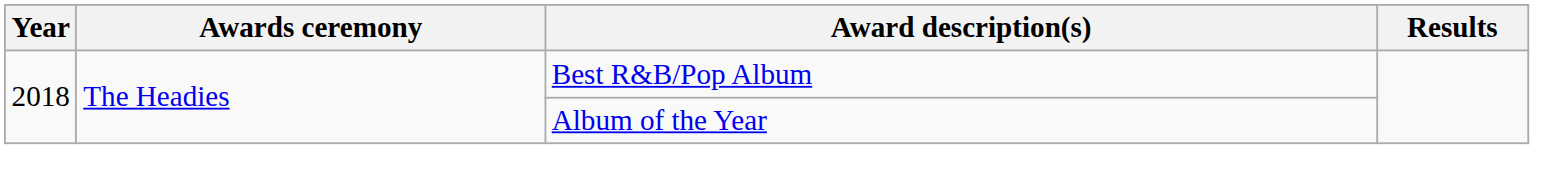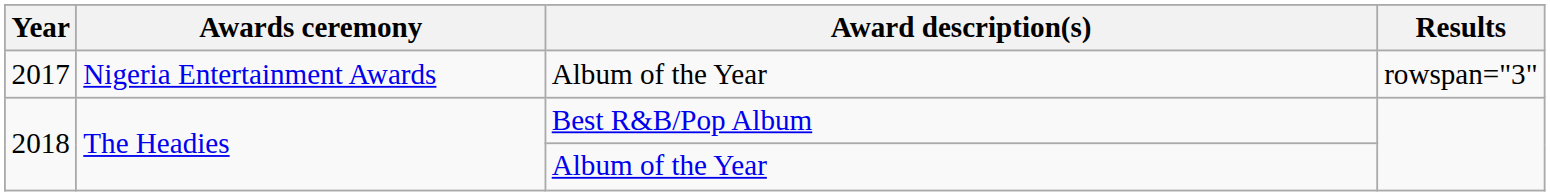+ row: 2017 | Nigeria Entertainment Awards | Album of the Year | rowspan="3"
